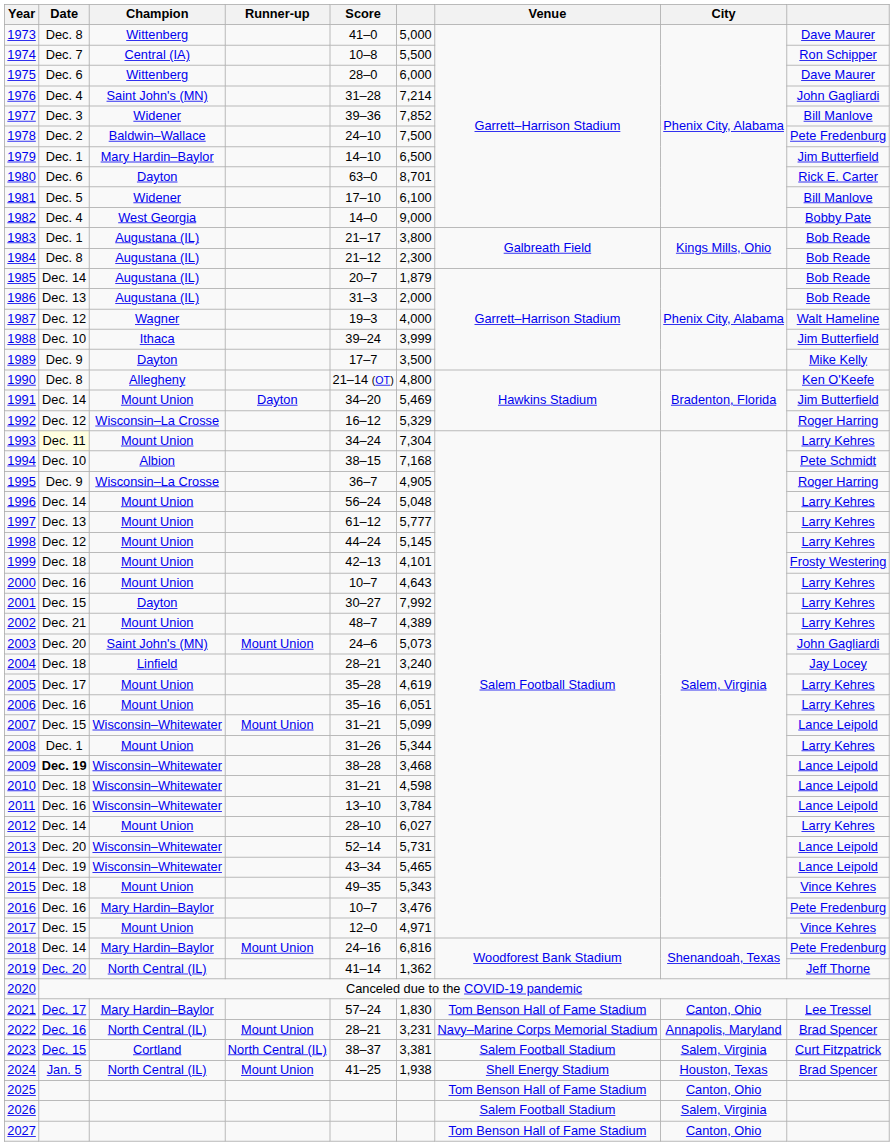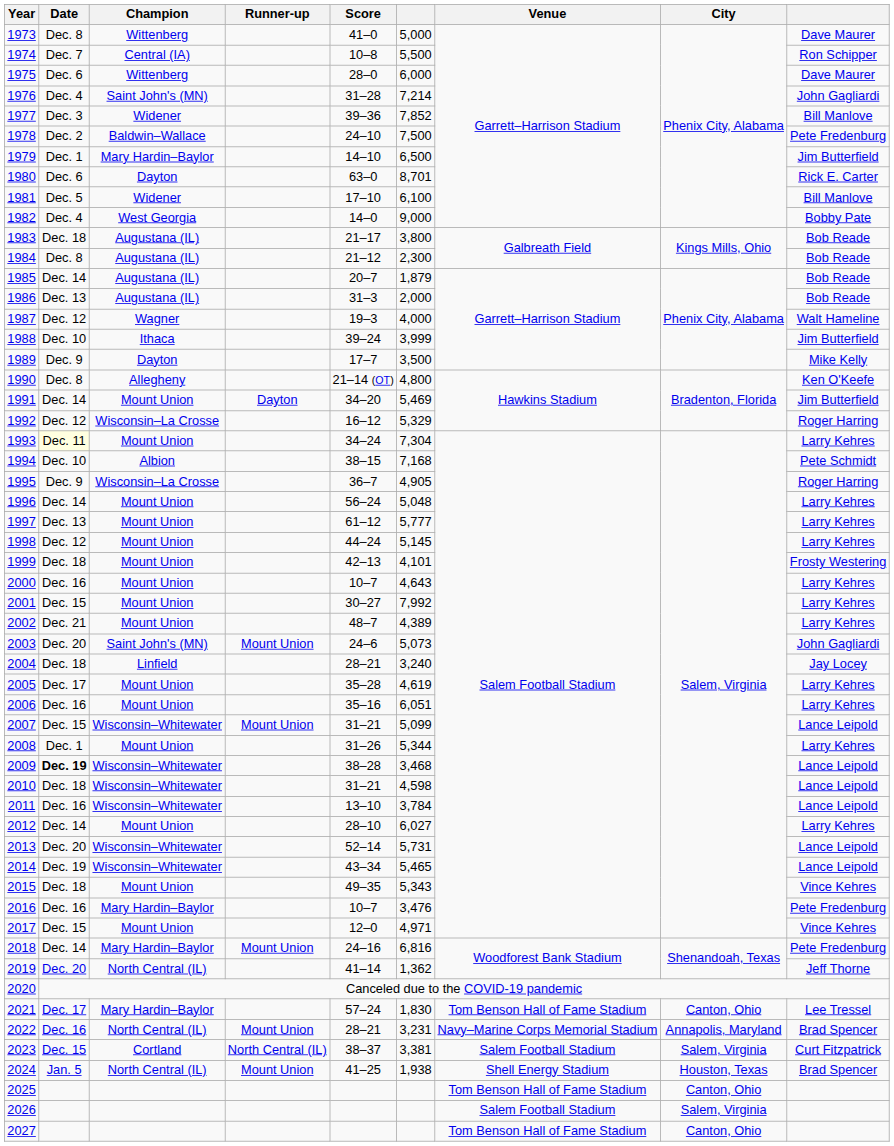1983 | Date: Dec. 1 -> Dec. 18
2001 | Champion: Dayton -> Mount Union
